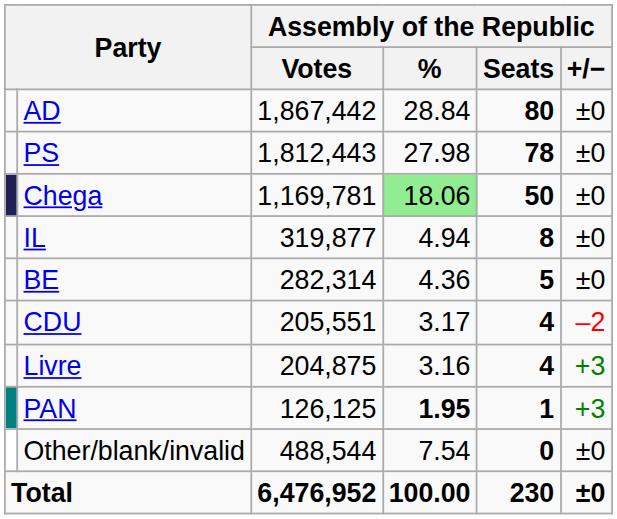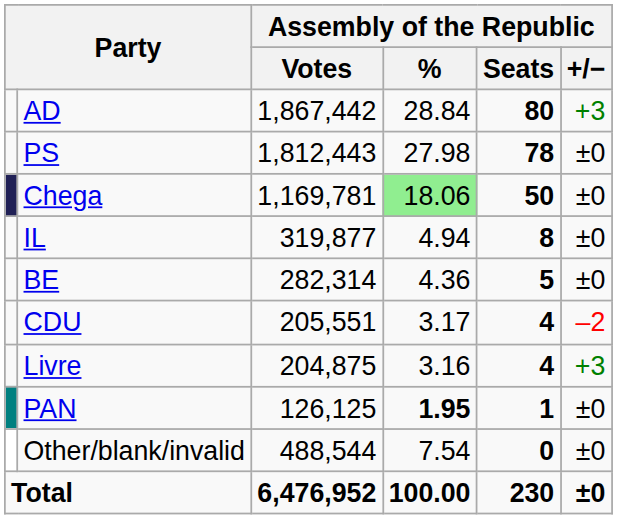AD | Assembly of the Republic / +/−: ±0 -> +3
PAN | Assembly of the Republic / +/−: +3 -> ±0
